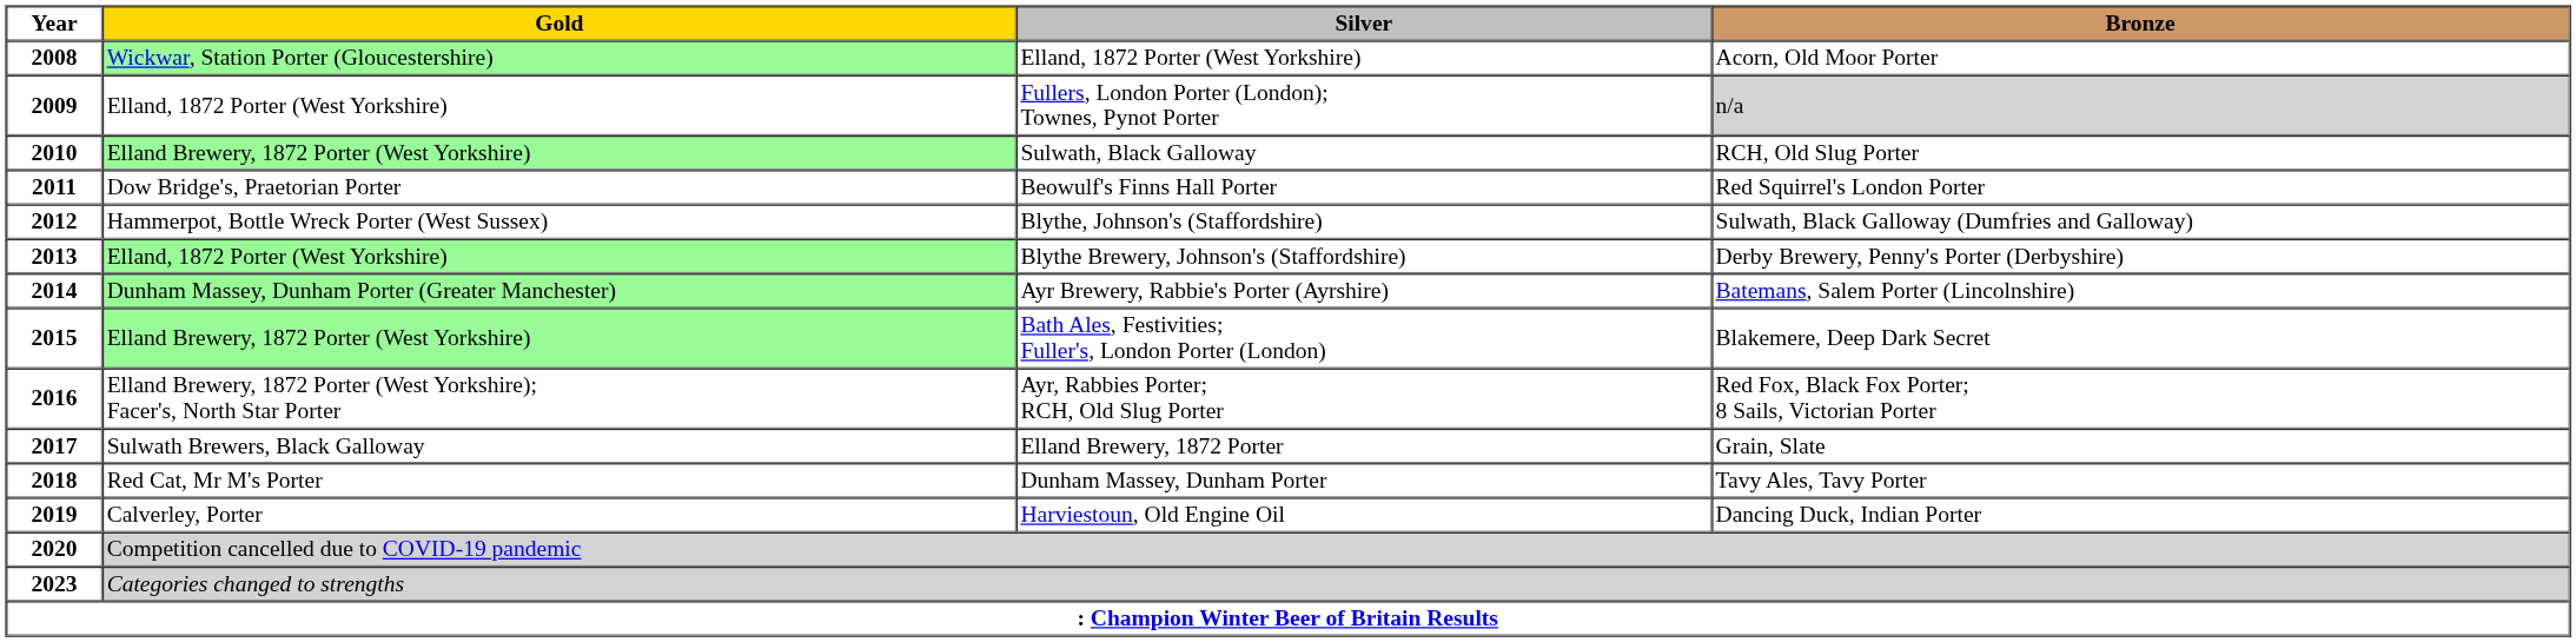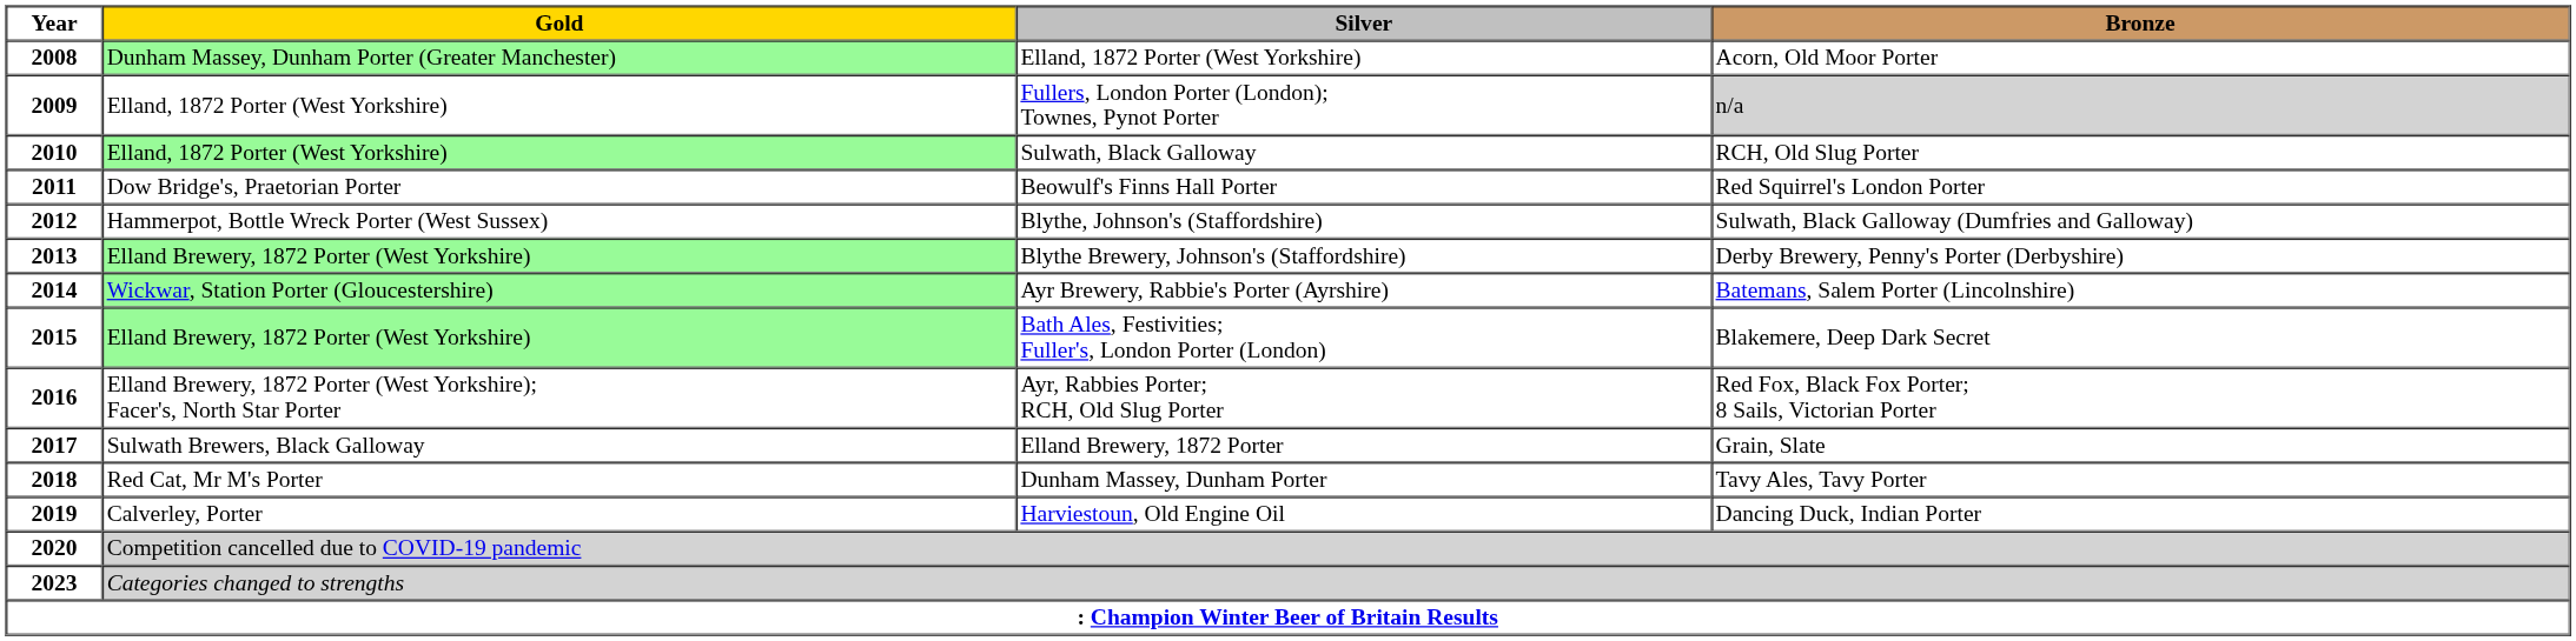2008 | Gold: Wickwar, Station Porter (Gloucestershire) -> Dunham Massey, Dunham Porter (Greater Manchester)
2010 | Gold: Elland Brewery, 1872 Porter (West Yorkshire) -> Elland, 1872 Porter (West Yorkshire)
2013 | Gold: Elland, 1872 Porter (West Yorkshire) -> Elland Brewery, 1872 Porter (West Yorkshire)
2014 | Gold: Dunham Massey, Dunham Porter (Greater Manchester) -> Wickwar, Station Porter (Gloucestershire)
